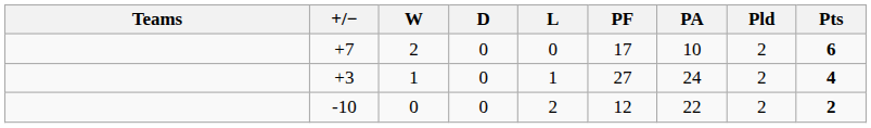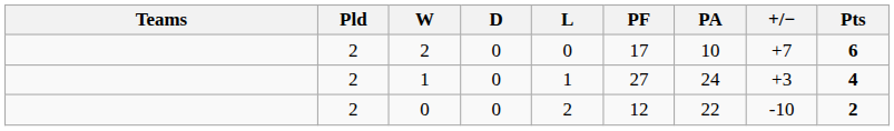columns swapped: Pld <-> +/−
